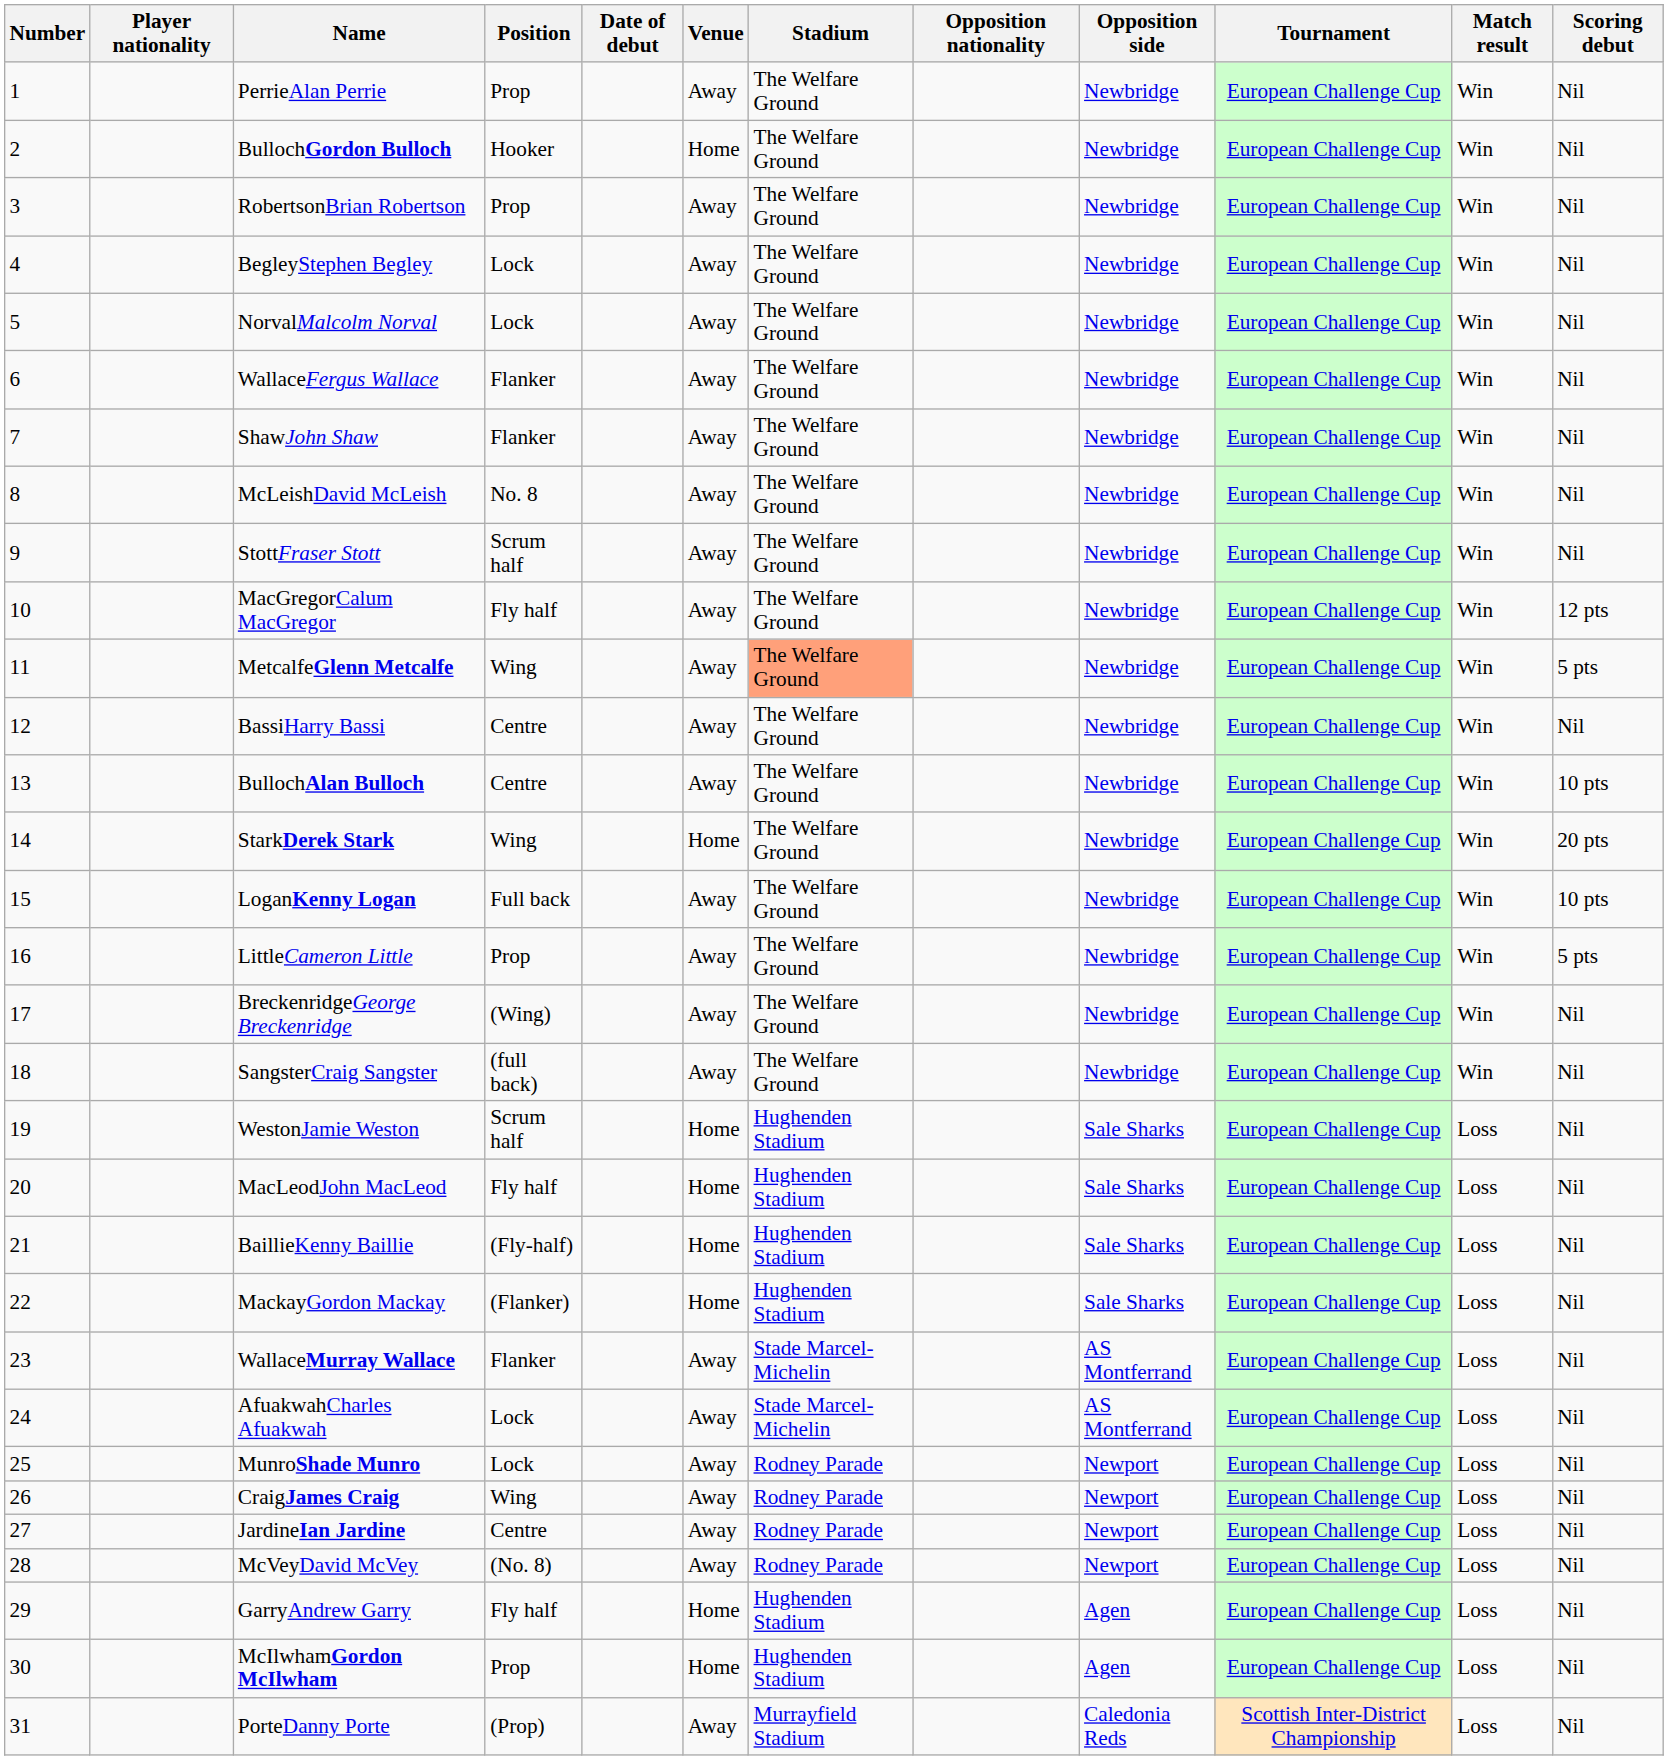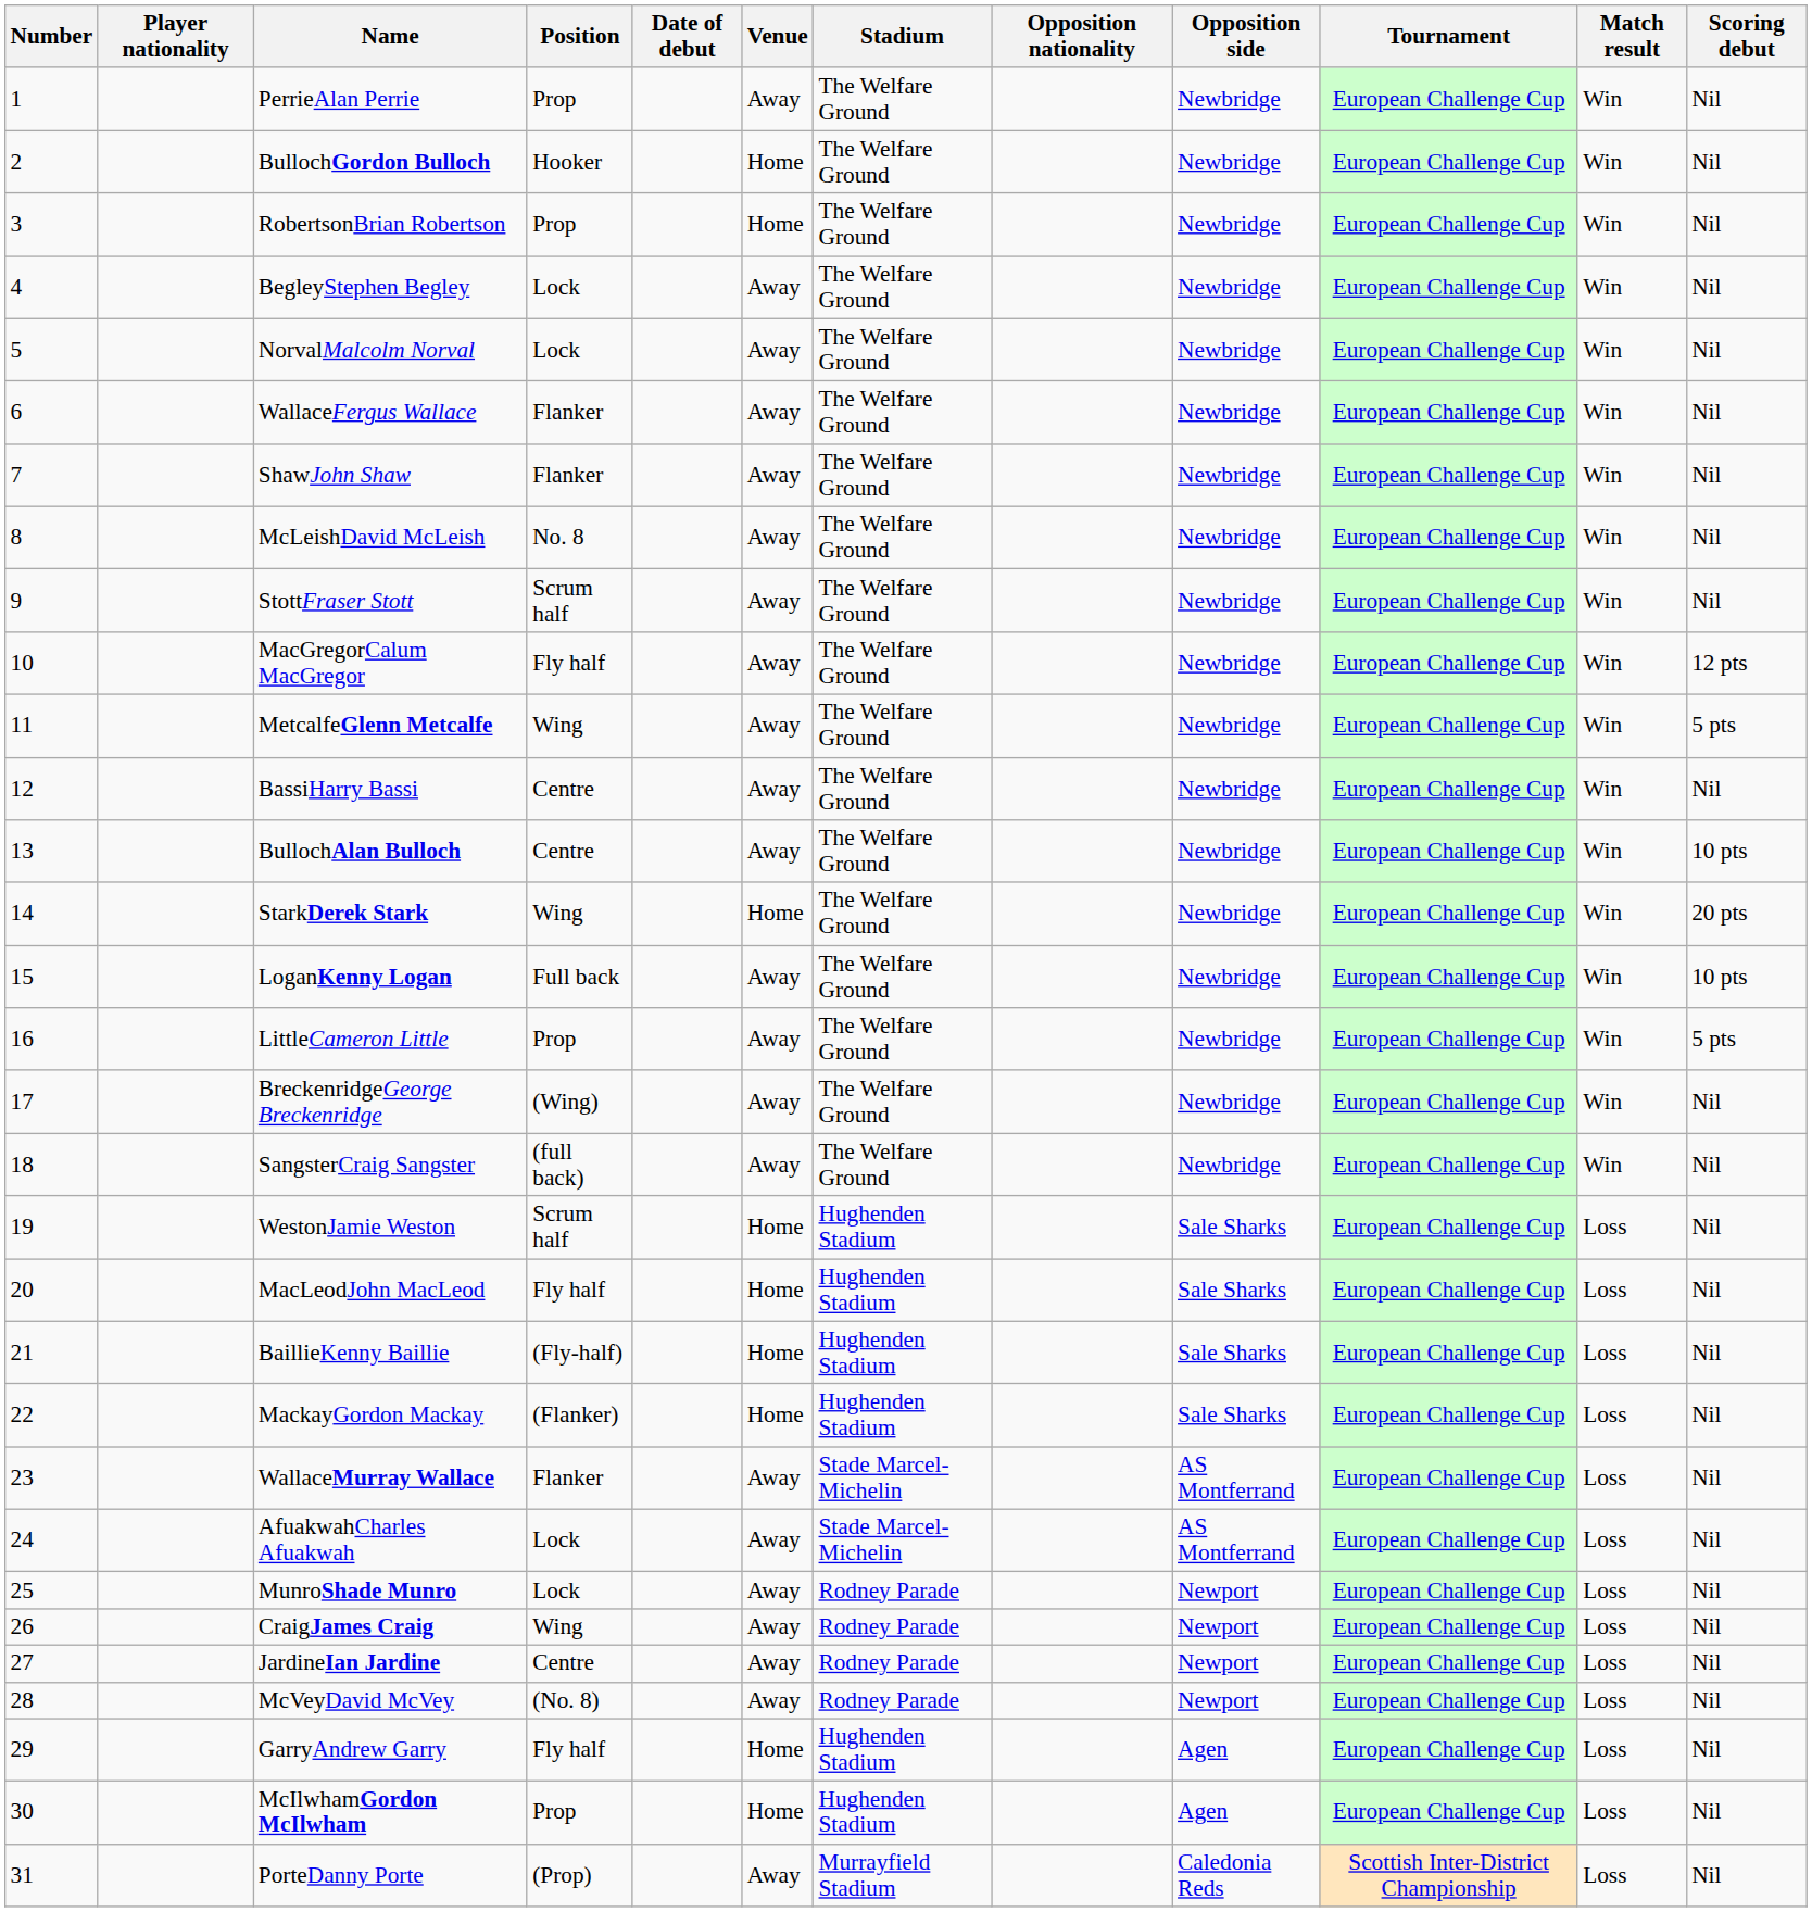RobertsonBrian Robertson | Venue: Away -> Home
MetcalfeGlenn Metcalfe | Stadium: lightsalmon background -> no background
